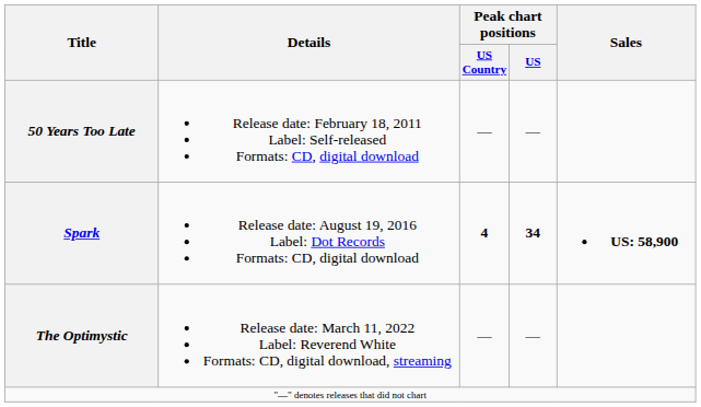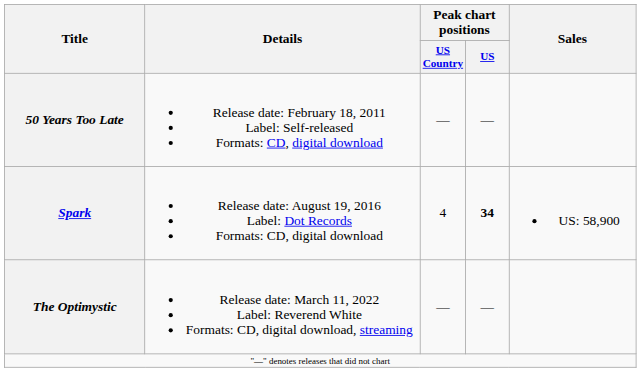Spark | Peak chart positions / US Country: bold -> normal
Spark | Sales: bold -> normal
